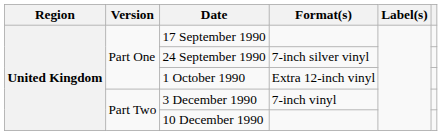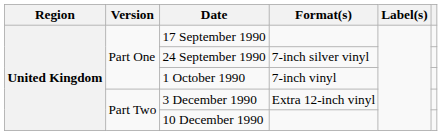1 October 1990 | Format(s): Extra 12-inch vinyl -> 7-inch vinyl
3 December 1990 | Format(s): 7-inch vinyl -> Extra 12-inch vinyl
